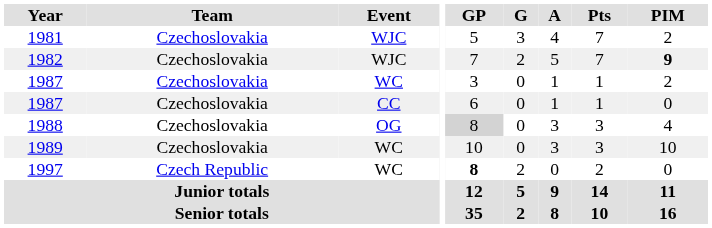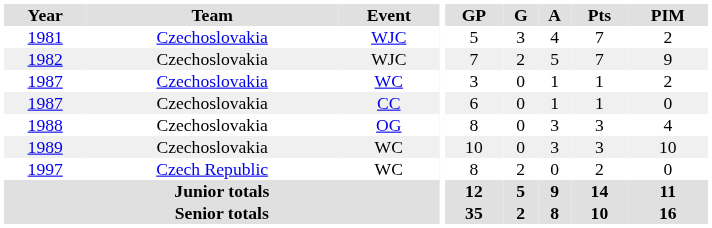1982 | PIM: bold -> normal
1988 | GP: lightgrey background -> no background
1997 | GP: bold -> normal
